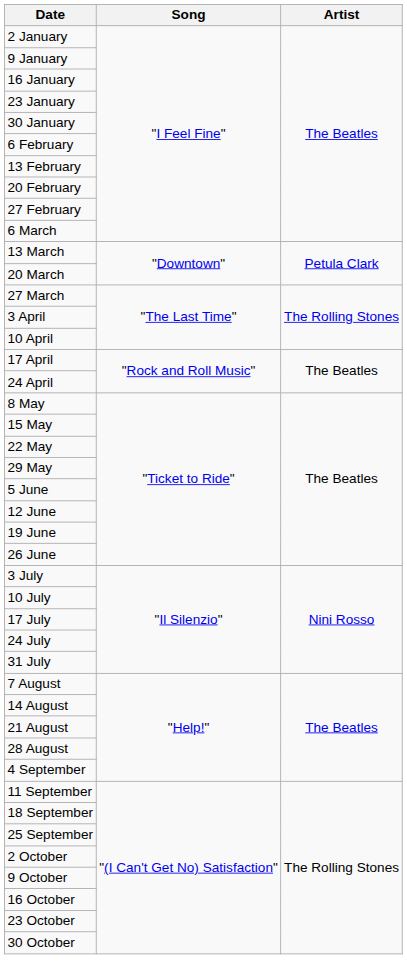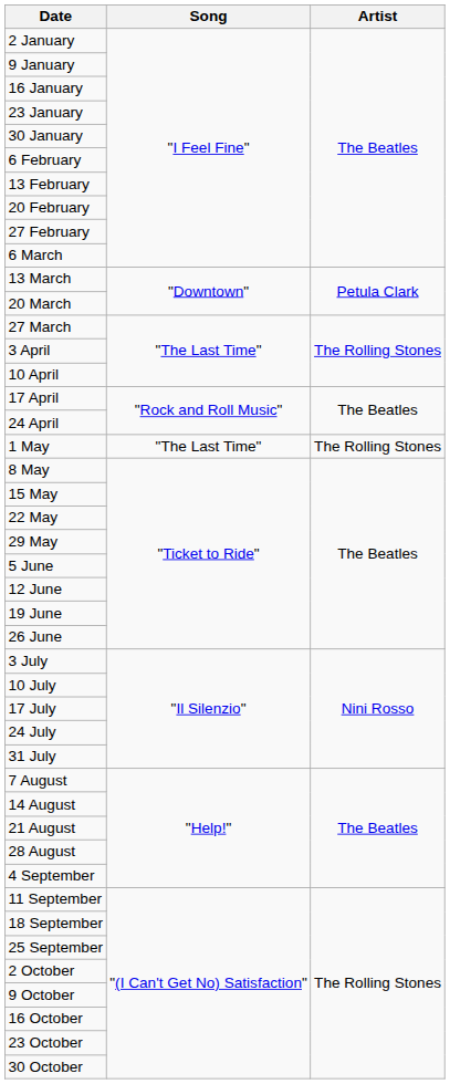+ row: 1 May | "The Last Time" | The Rolling Stones
